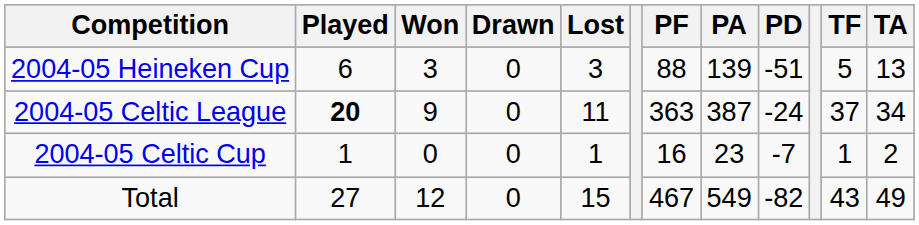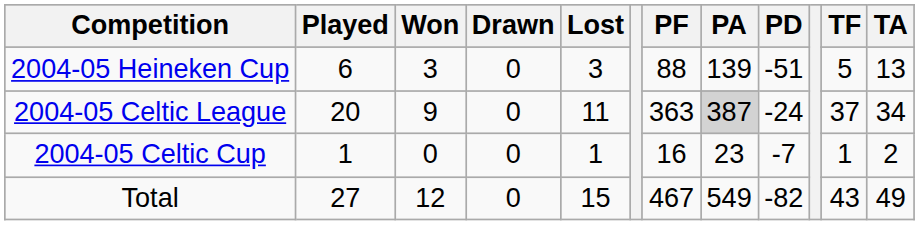2004-05 Celtic League | Played: bold -> normal
2004-05 Celtic League | PA: no background -> lightgrey background
